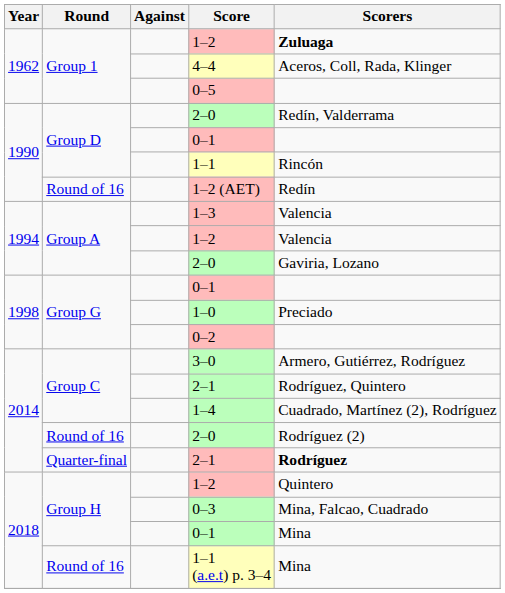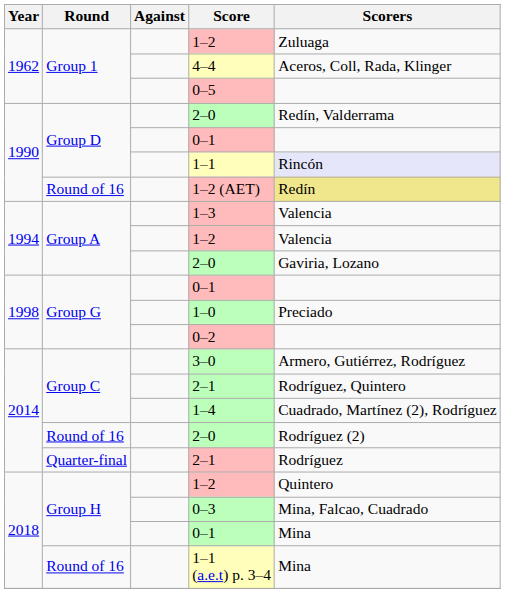Group 1 / 1–2 | Scorers: bold -> normal
1–1 | Scorers: no background -> lavender background
1–2 (AET) | Scorers: no background -> khaki background
Quarter-final / 2–1 | Scorers: bold -> normal
